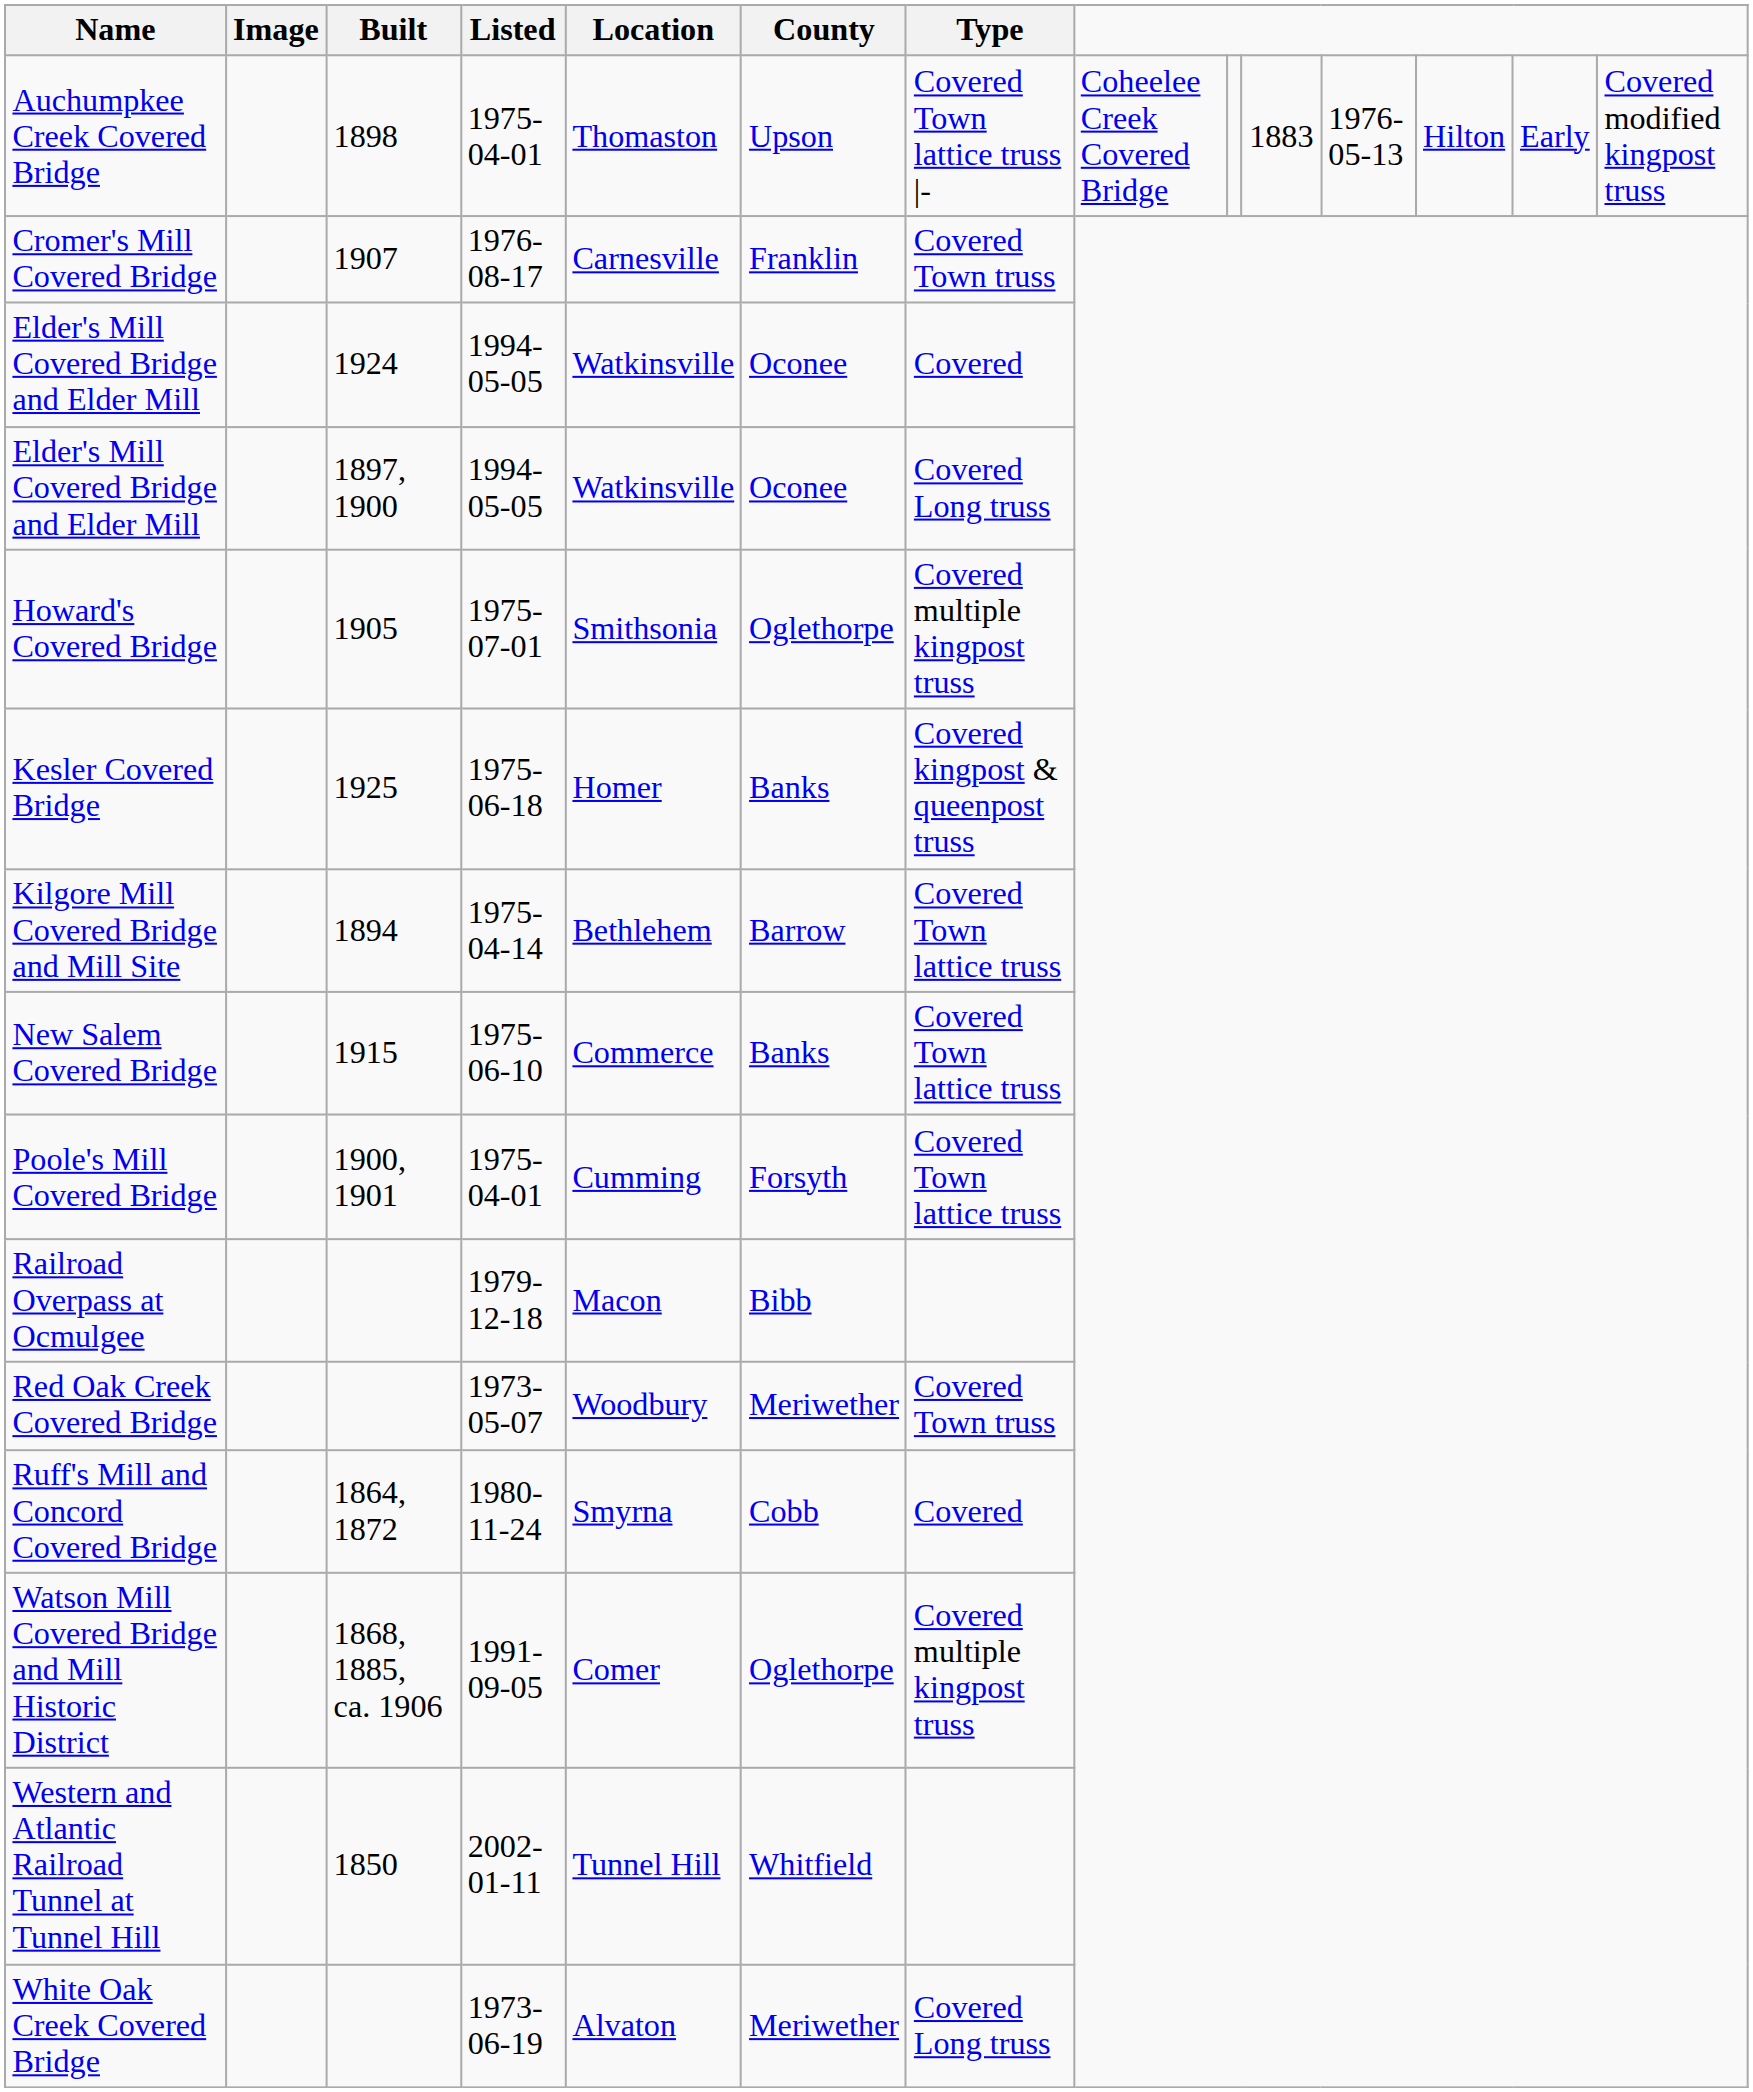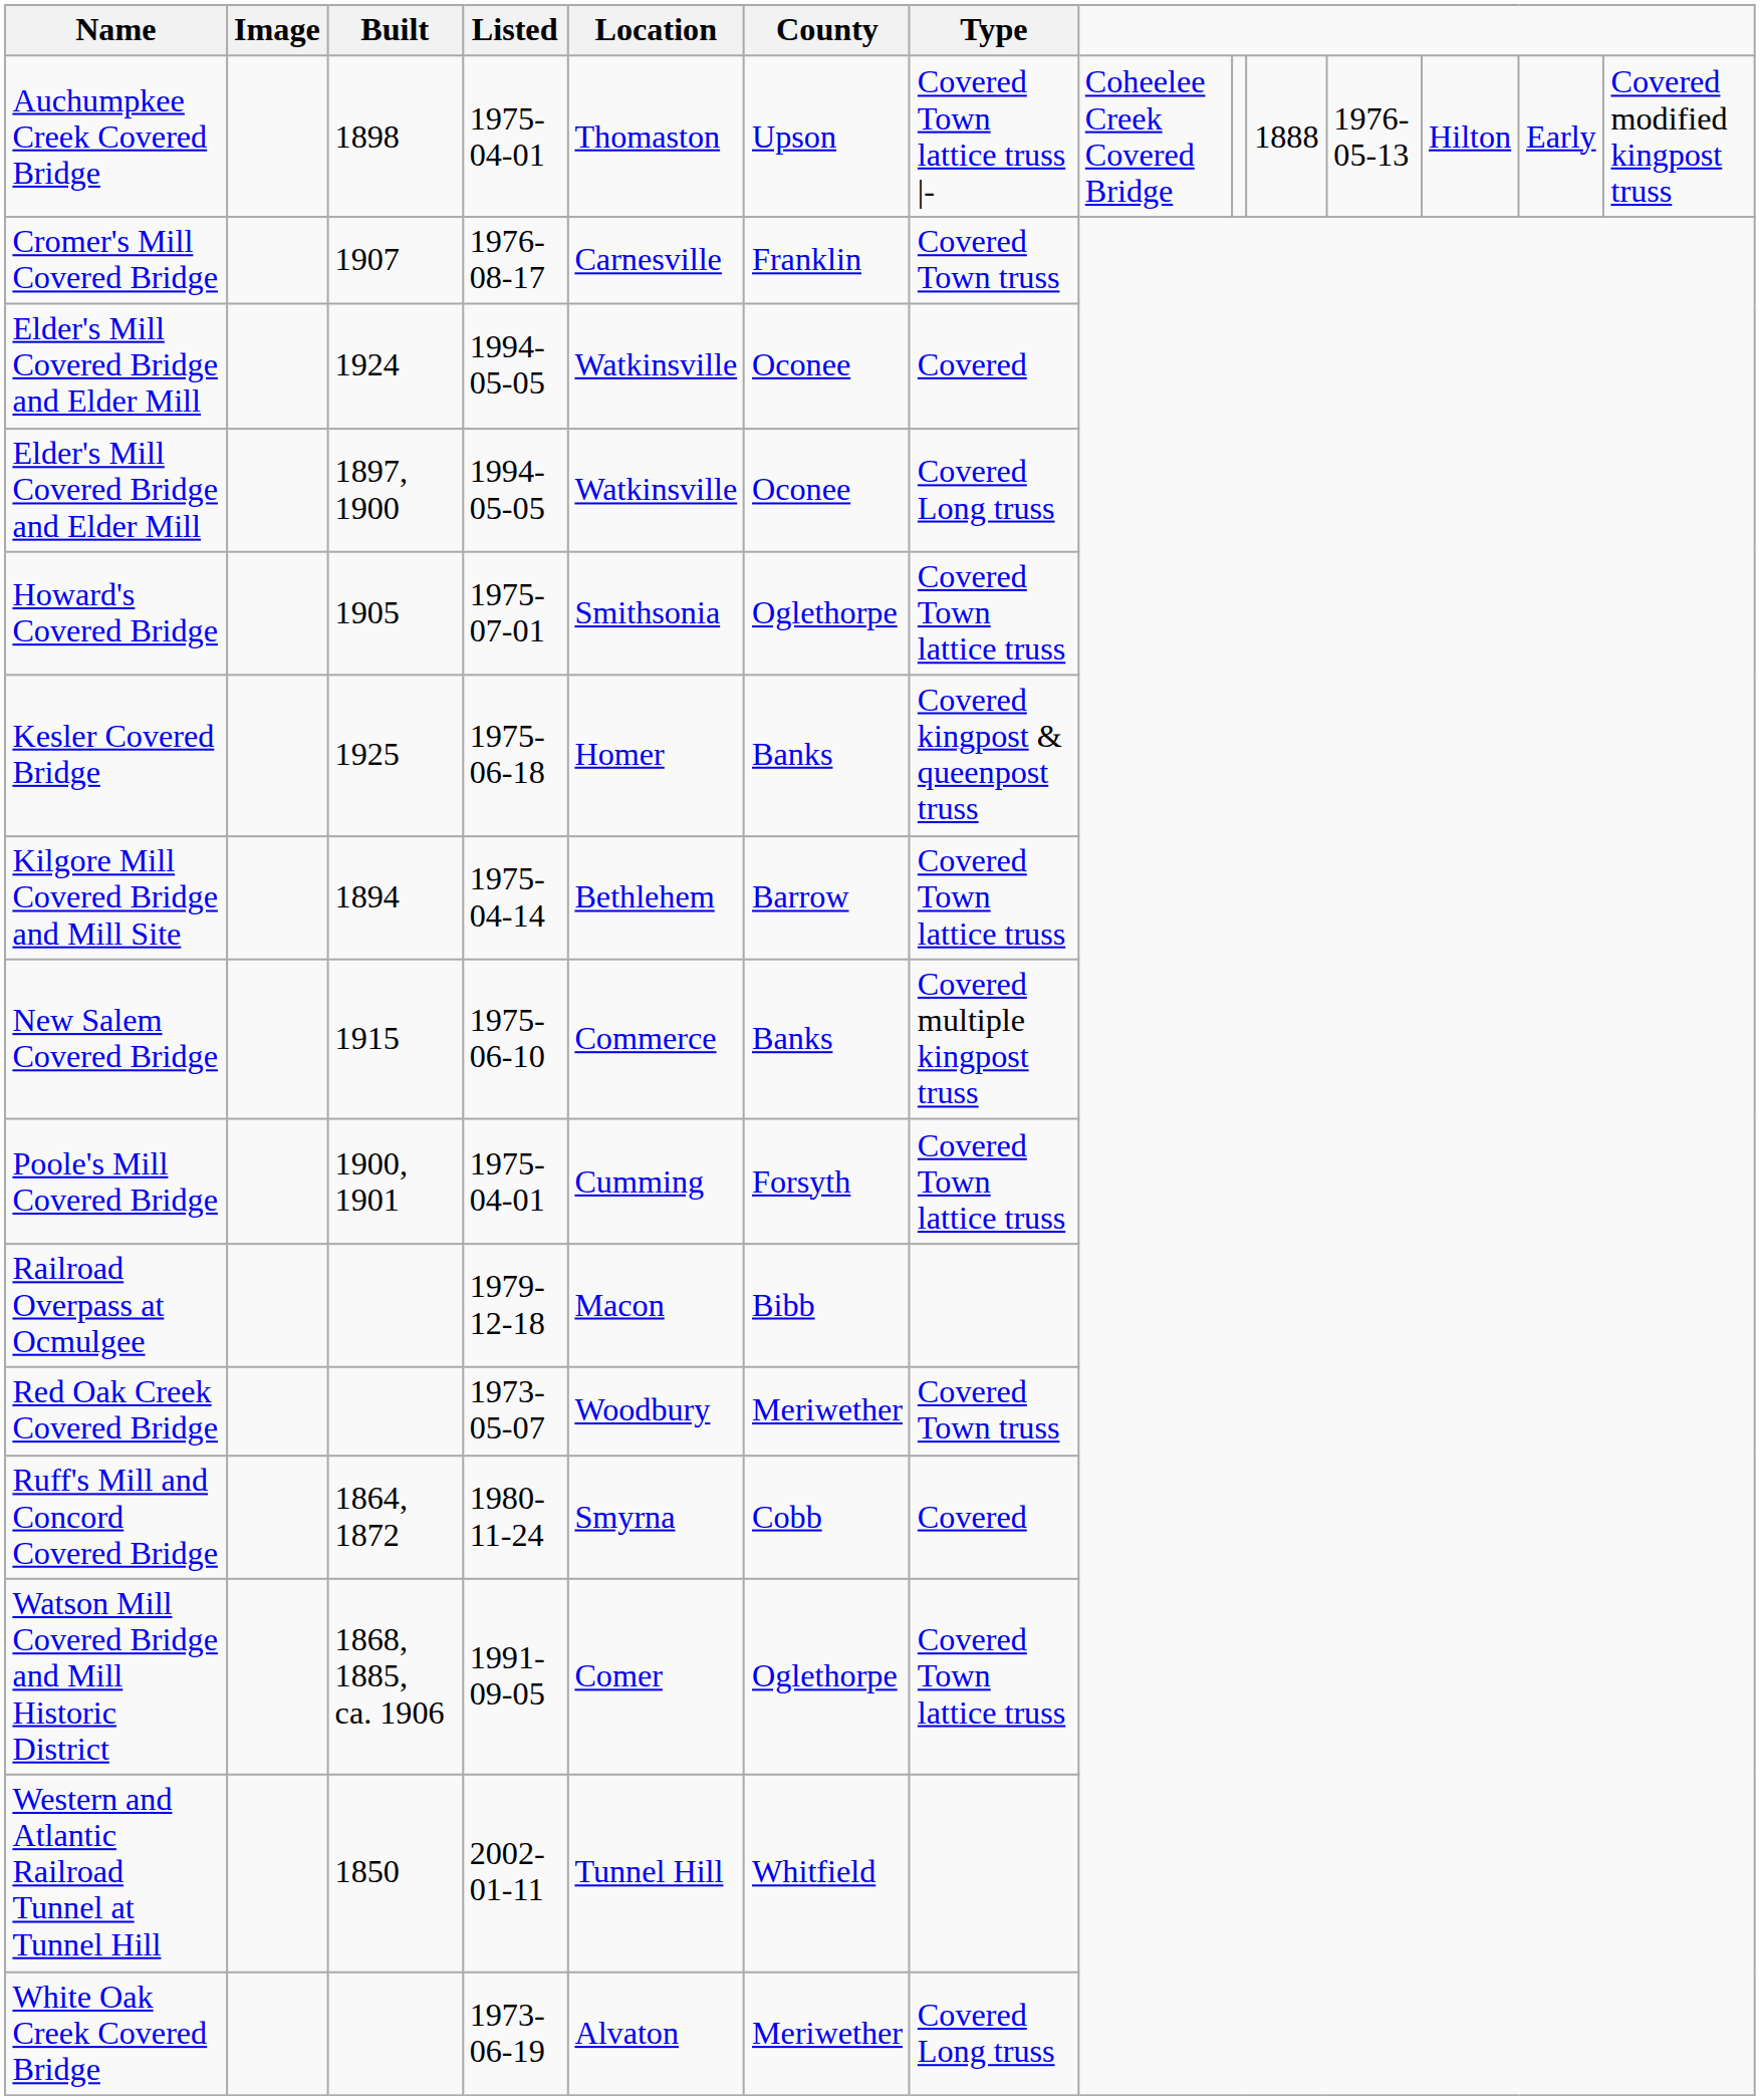Auchumpkee Creek Covered Bridge | column 10: 1883 -> 1888
Howard's Covered Bridge | Type: Covered multiple kingpost truss -> Covered Town lattice truss
New Salem Covered Bridge | Type: Covered Town lattice truss -> Covered multiple kingpost truss
Watson Mill Covered Bridge and Mill Historic District | Type: Covered multiple kingpost truss -> Covered Town lattice truss
